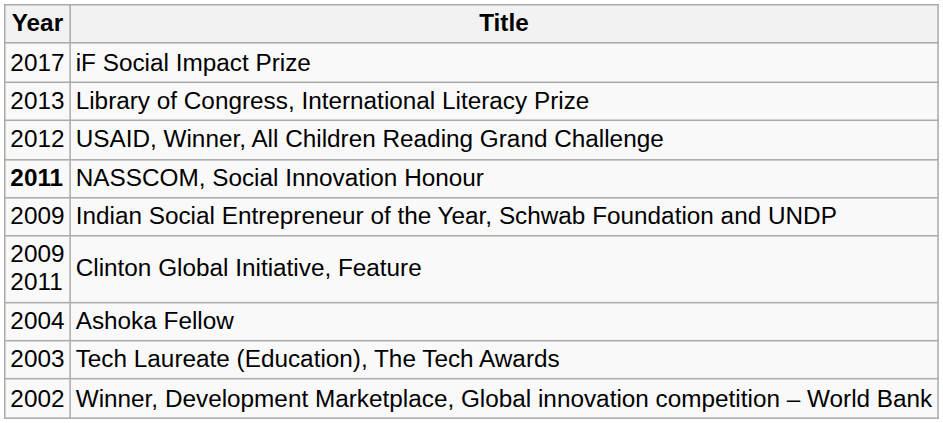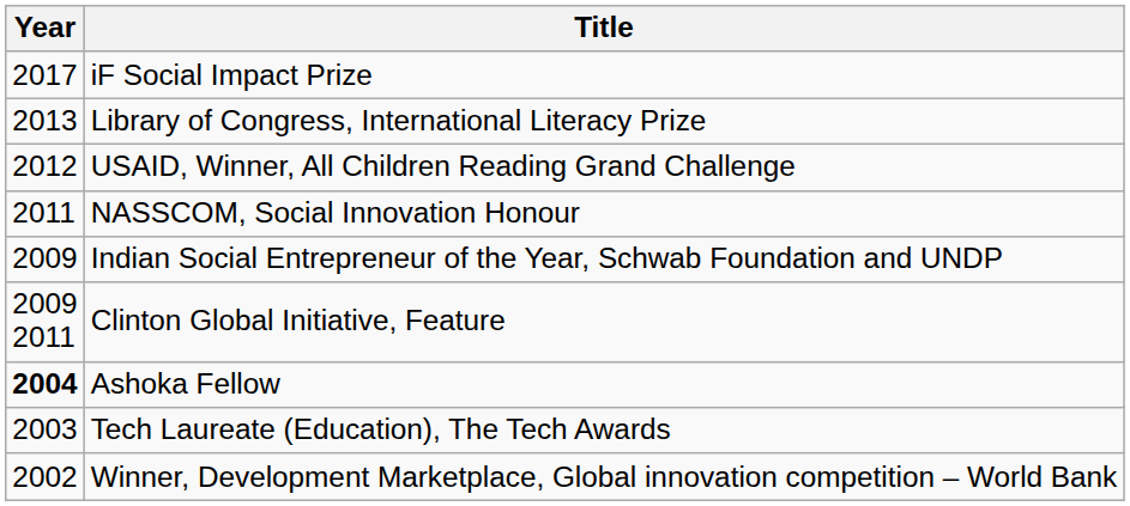NASSCOM, Social Innovation Honour | Year: bold -> normal
Ashoka Fellow | Year: normal -> bold
